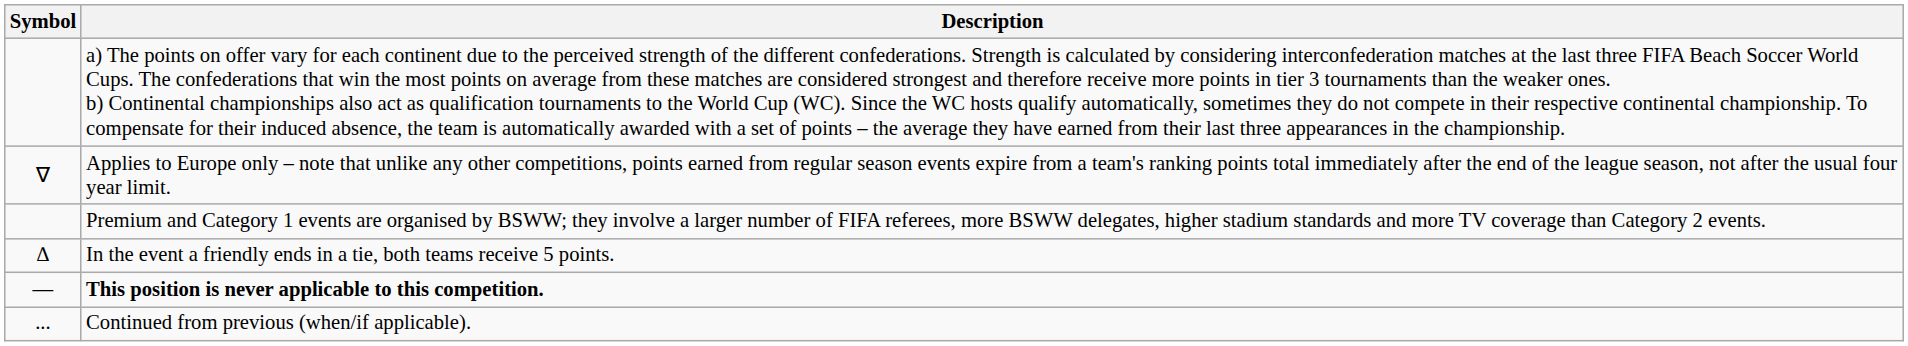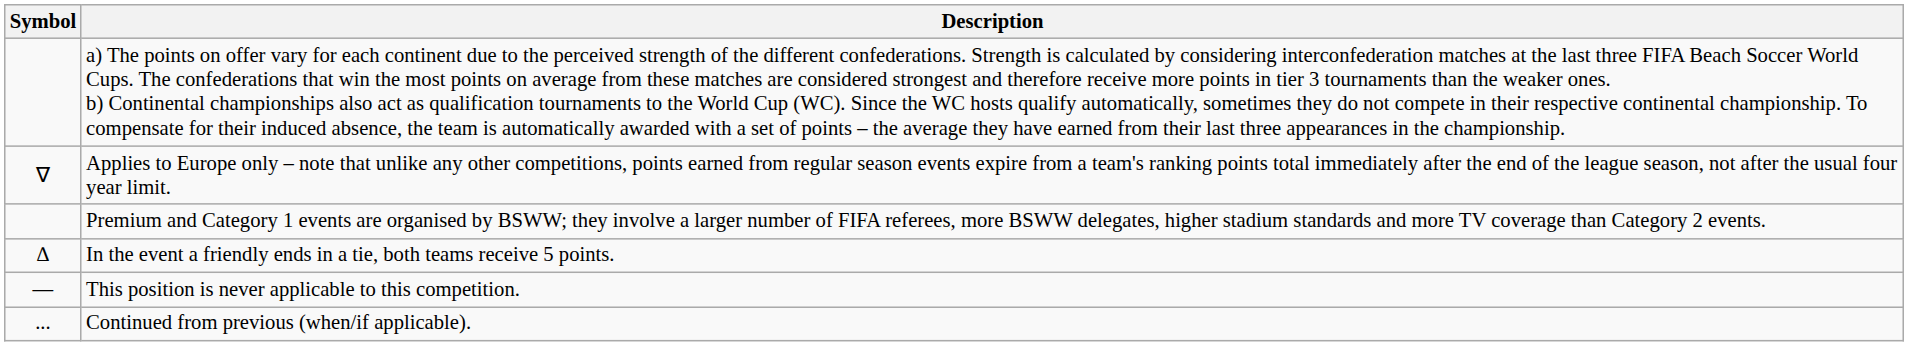This position is never applicable to this competition. | Description: bold -> normal
